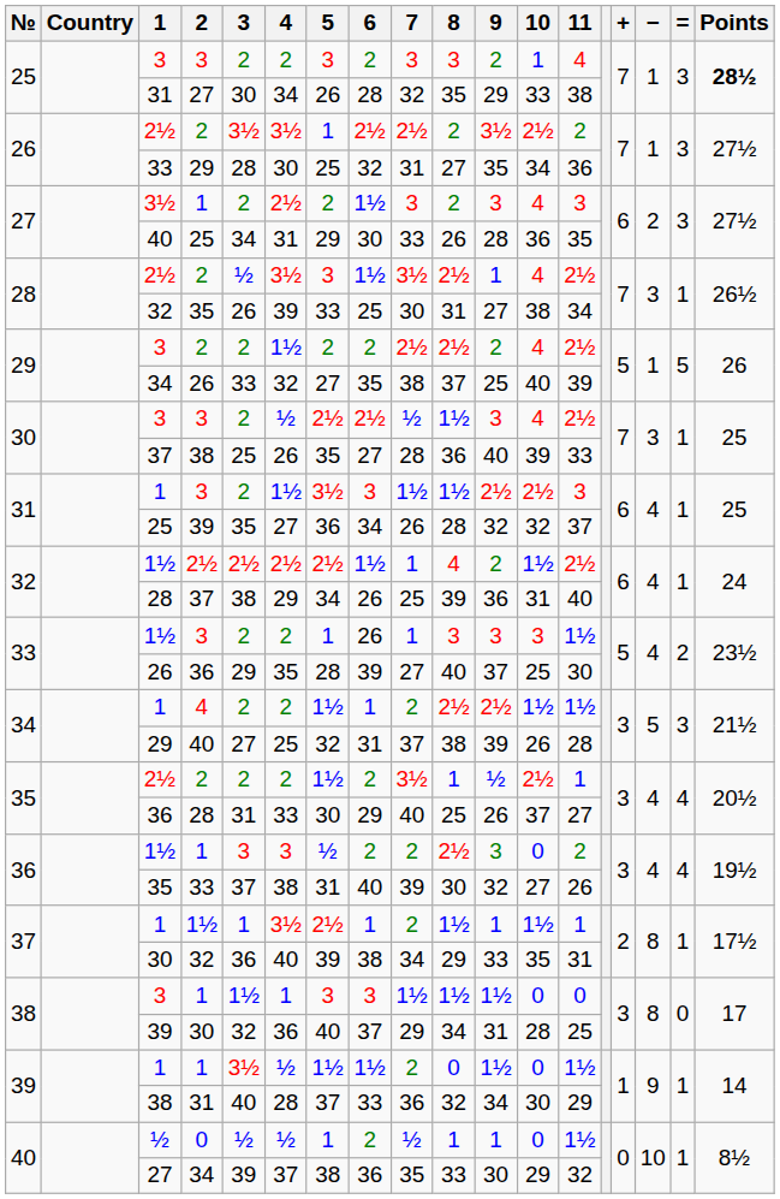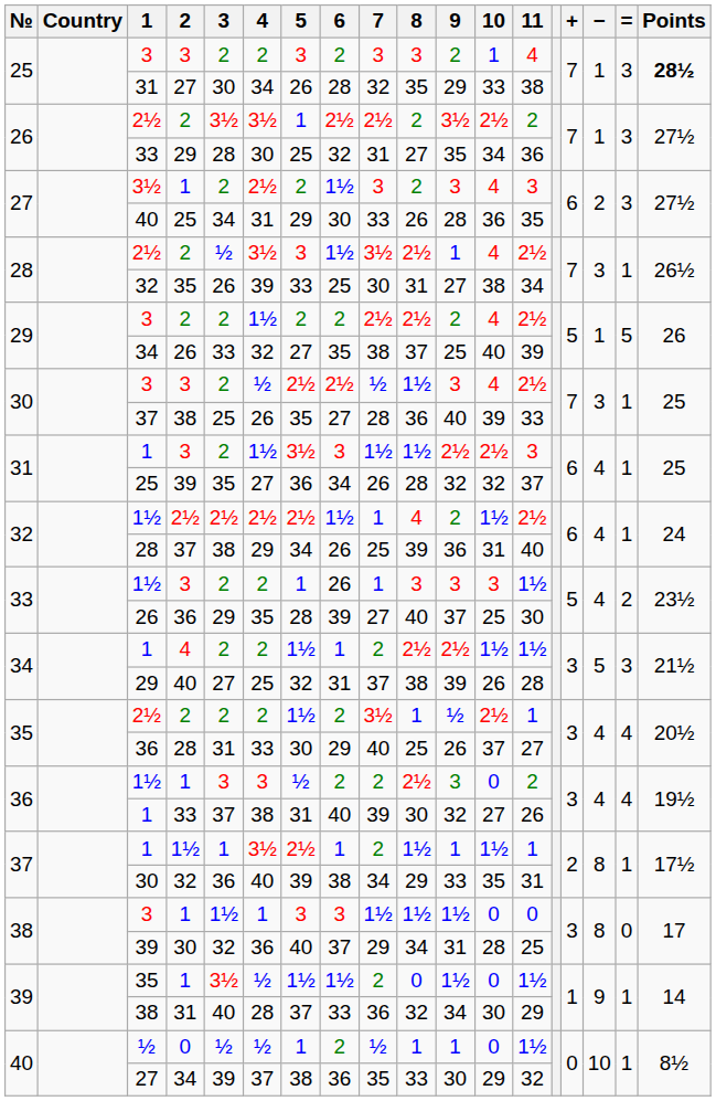row 25 | 1: 35 -> 1
row 30 | 1: 1 -> 35
